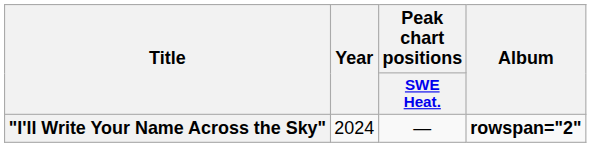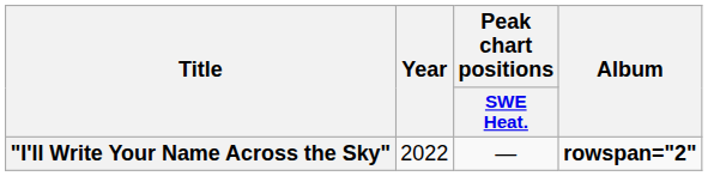"I'll Write Your Name Across the Sky" | Year: 2024 -> 2022
